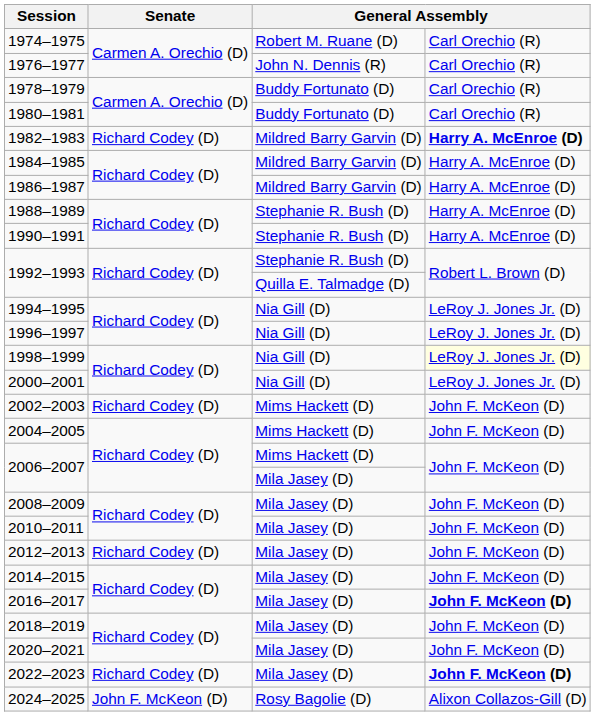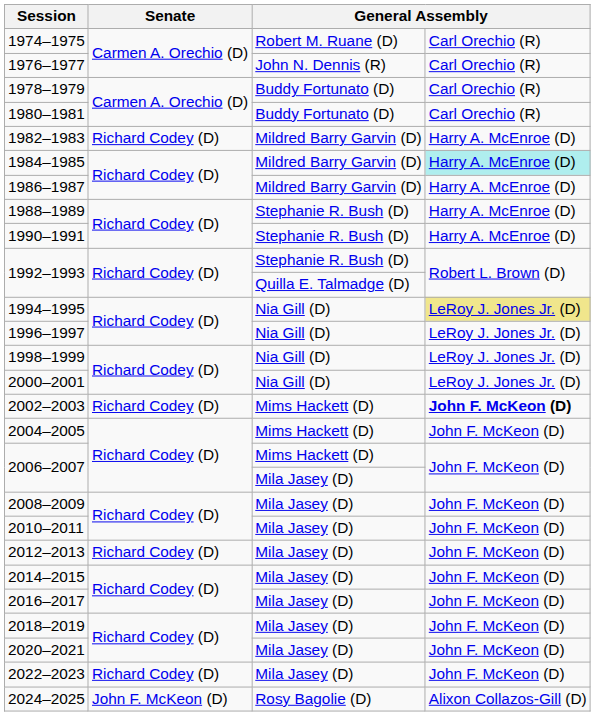1982–1983 | column 4: bold -> normal
1984–1985 | column 4: no background -> paleturquoise background
1994–1995 | column 4: no background -> khaki background
1998–1999 | column 4: lightyellow background -> no background
2002–2003 | column 4: normal -> bold
2016–2017 | column 4: bold -> normal
2022–2023 | column 4: bold -> normal
